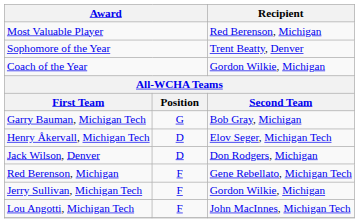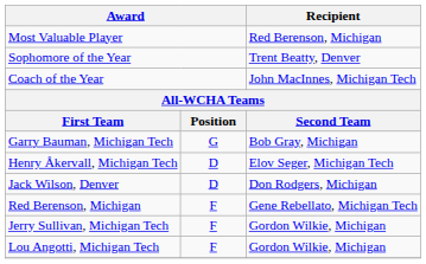Coach of the Year | Recipient: Gordon Wilkie, Michigan -> John MacInnes, Michigan Tech
Lou Angotti, Michigan Tech | Recipient: John MacInnes, Michigan Tech -> Gordon Wilkie, Michigan
